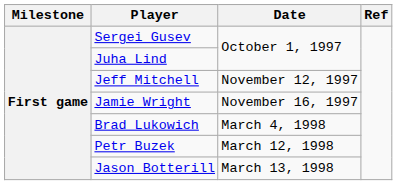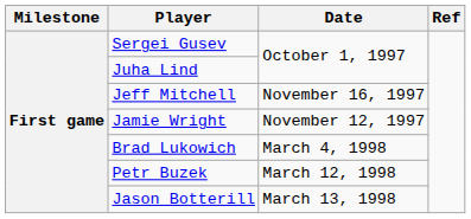Jeff Mitchell | Date: November 12, 1997 -> November 16, 1997
Jamie Wright | Date: November 16, 1997 -> November 12, 1997
